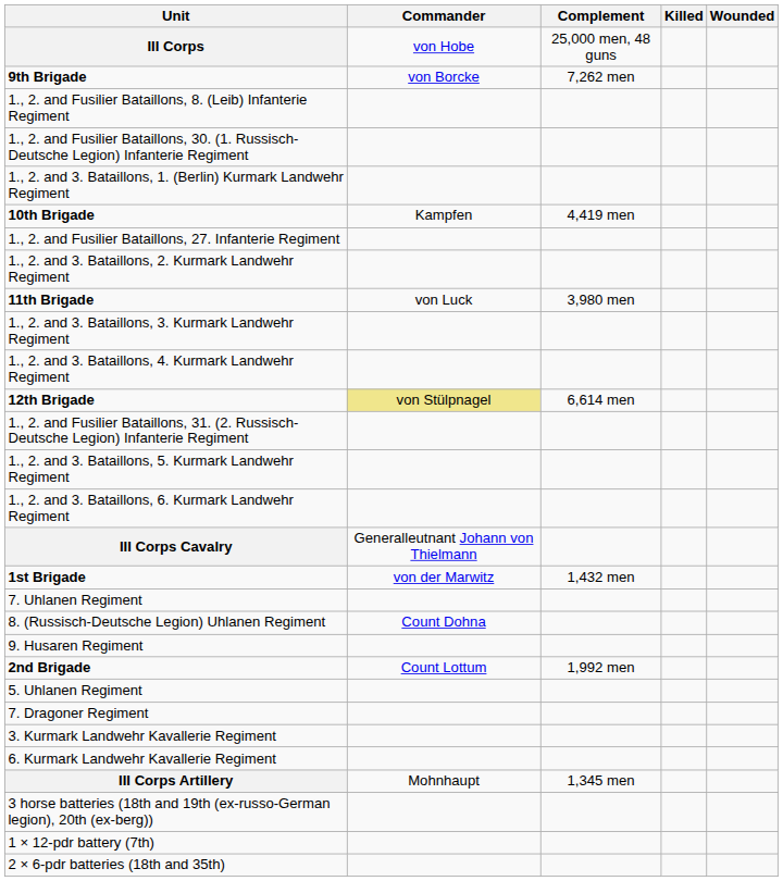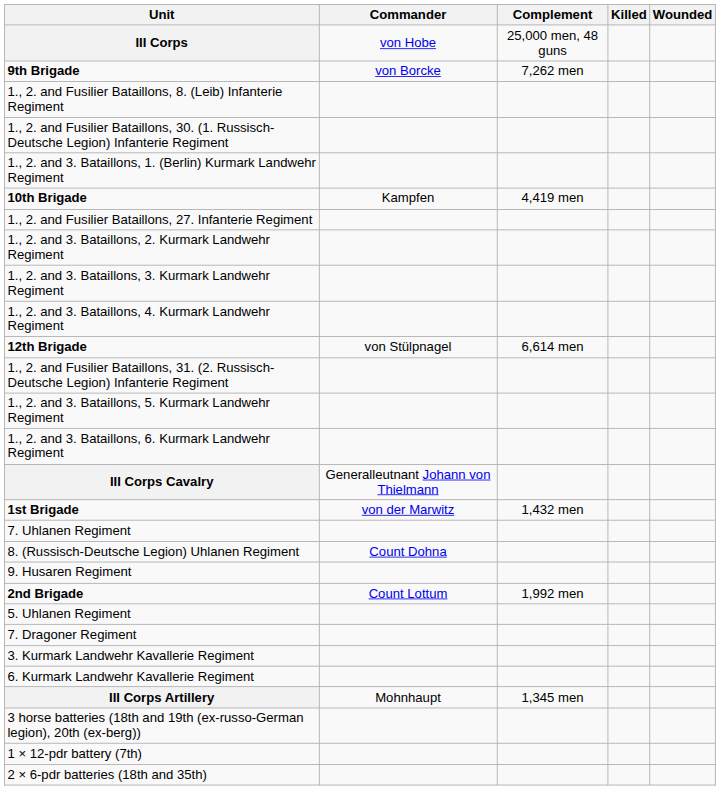- row: 11th Brigade | von Luck | 3,980 men
12th Brigade | Commander: khaki background -> no background
